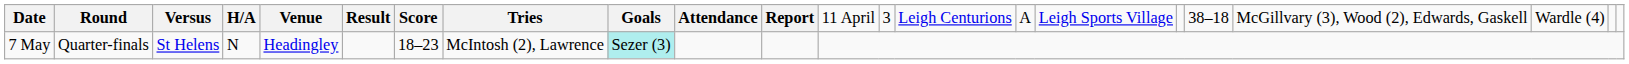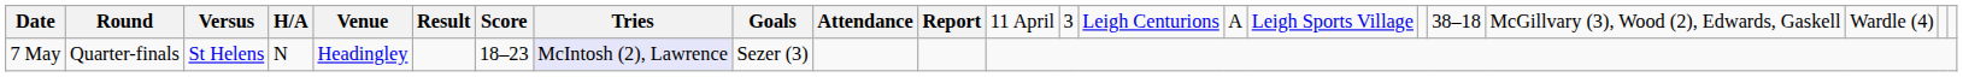7 May | column 8: no background -> lavender background
7 May | column 9: paleturquoise background -> no background
